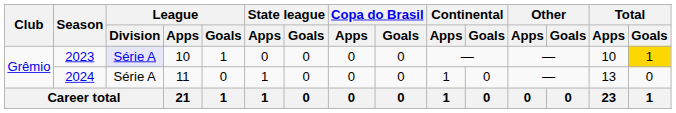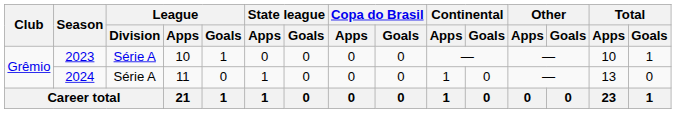2023 | League / Division: lavender background -> no background
2023 | Total / Goals: gold background -> no background
